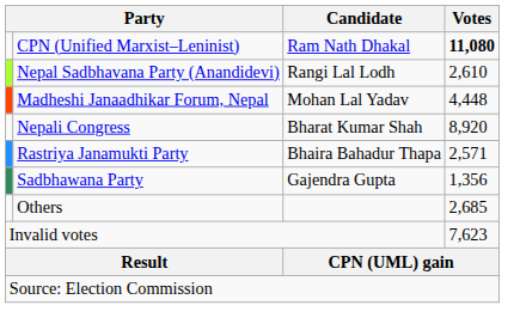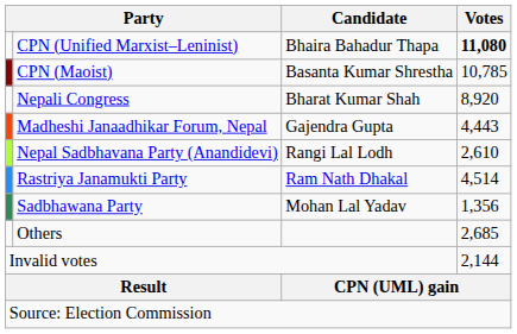CPN (Unified Marxist–Leninist) | Candidate: Ram Nath Dhakal -> Bhaira Bahadur Thapa
+ row: CPN (Maoist) | Basanta Kumar Shrestha | 10,785
rows swapped: Nepali Congress <-> Nepal Sadbhavana Party (Anandidevi)
Madheshi Janaadhikar Forum, Nepal | Candidate: Mohan Lal Yadav -> Gajendra Gupta
Madheshi Janaadhikar Forum, Nepal | Votes: 4,448 -> 4,443
Rastriya Janamukti Party | Candidate: Bhaira Bahadur Thapa -> Ram Nath Dhakal
Rastriya Janamukti Party | Votes: 2,571 -> 4,514
Sadbhawana Party | Candidate: Gajendra Gupta -> Mohan Lal Yadav
Invalid votes | Votes: 7,623 -> 2,144
